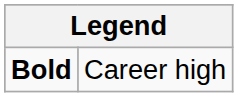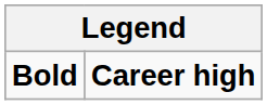row 2 | column 2: normal -> bold
